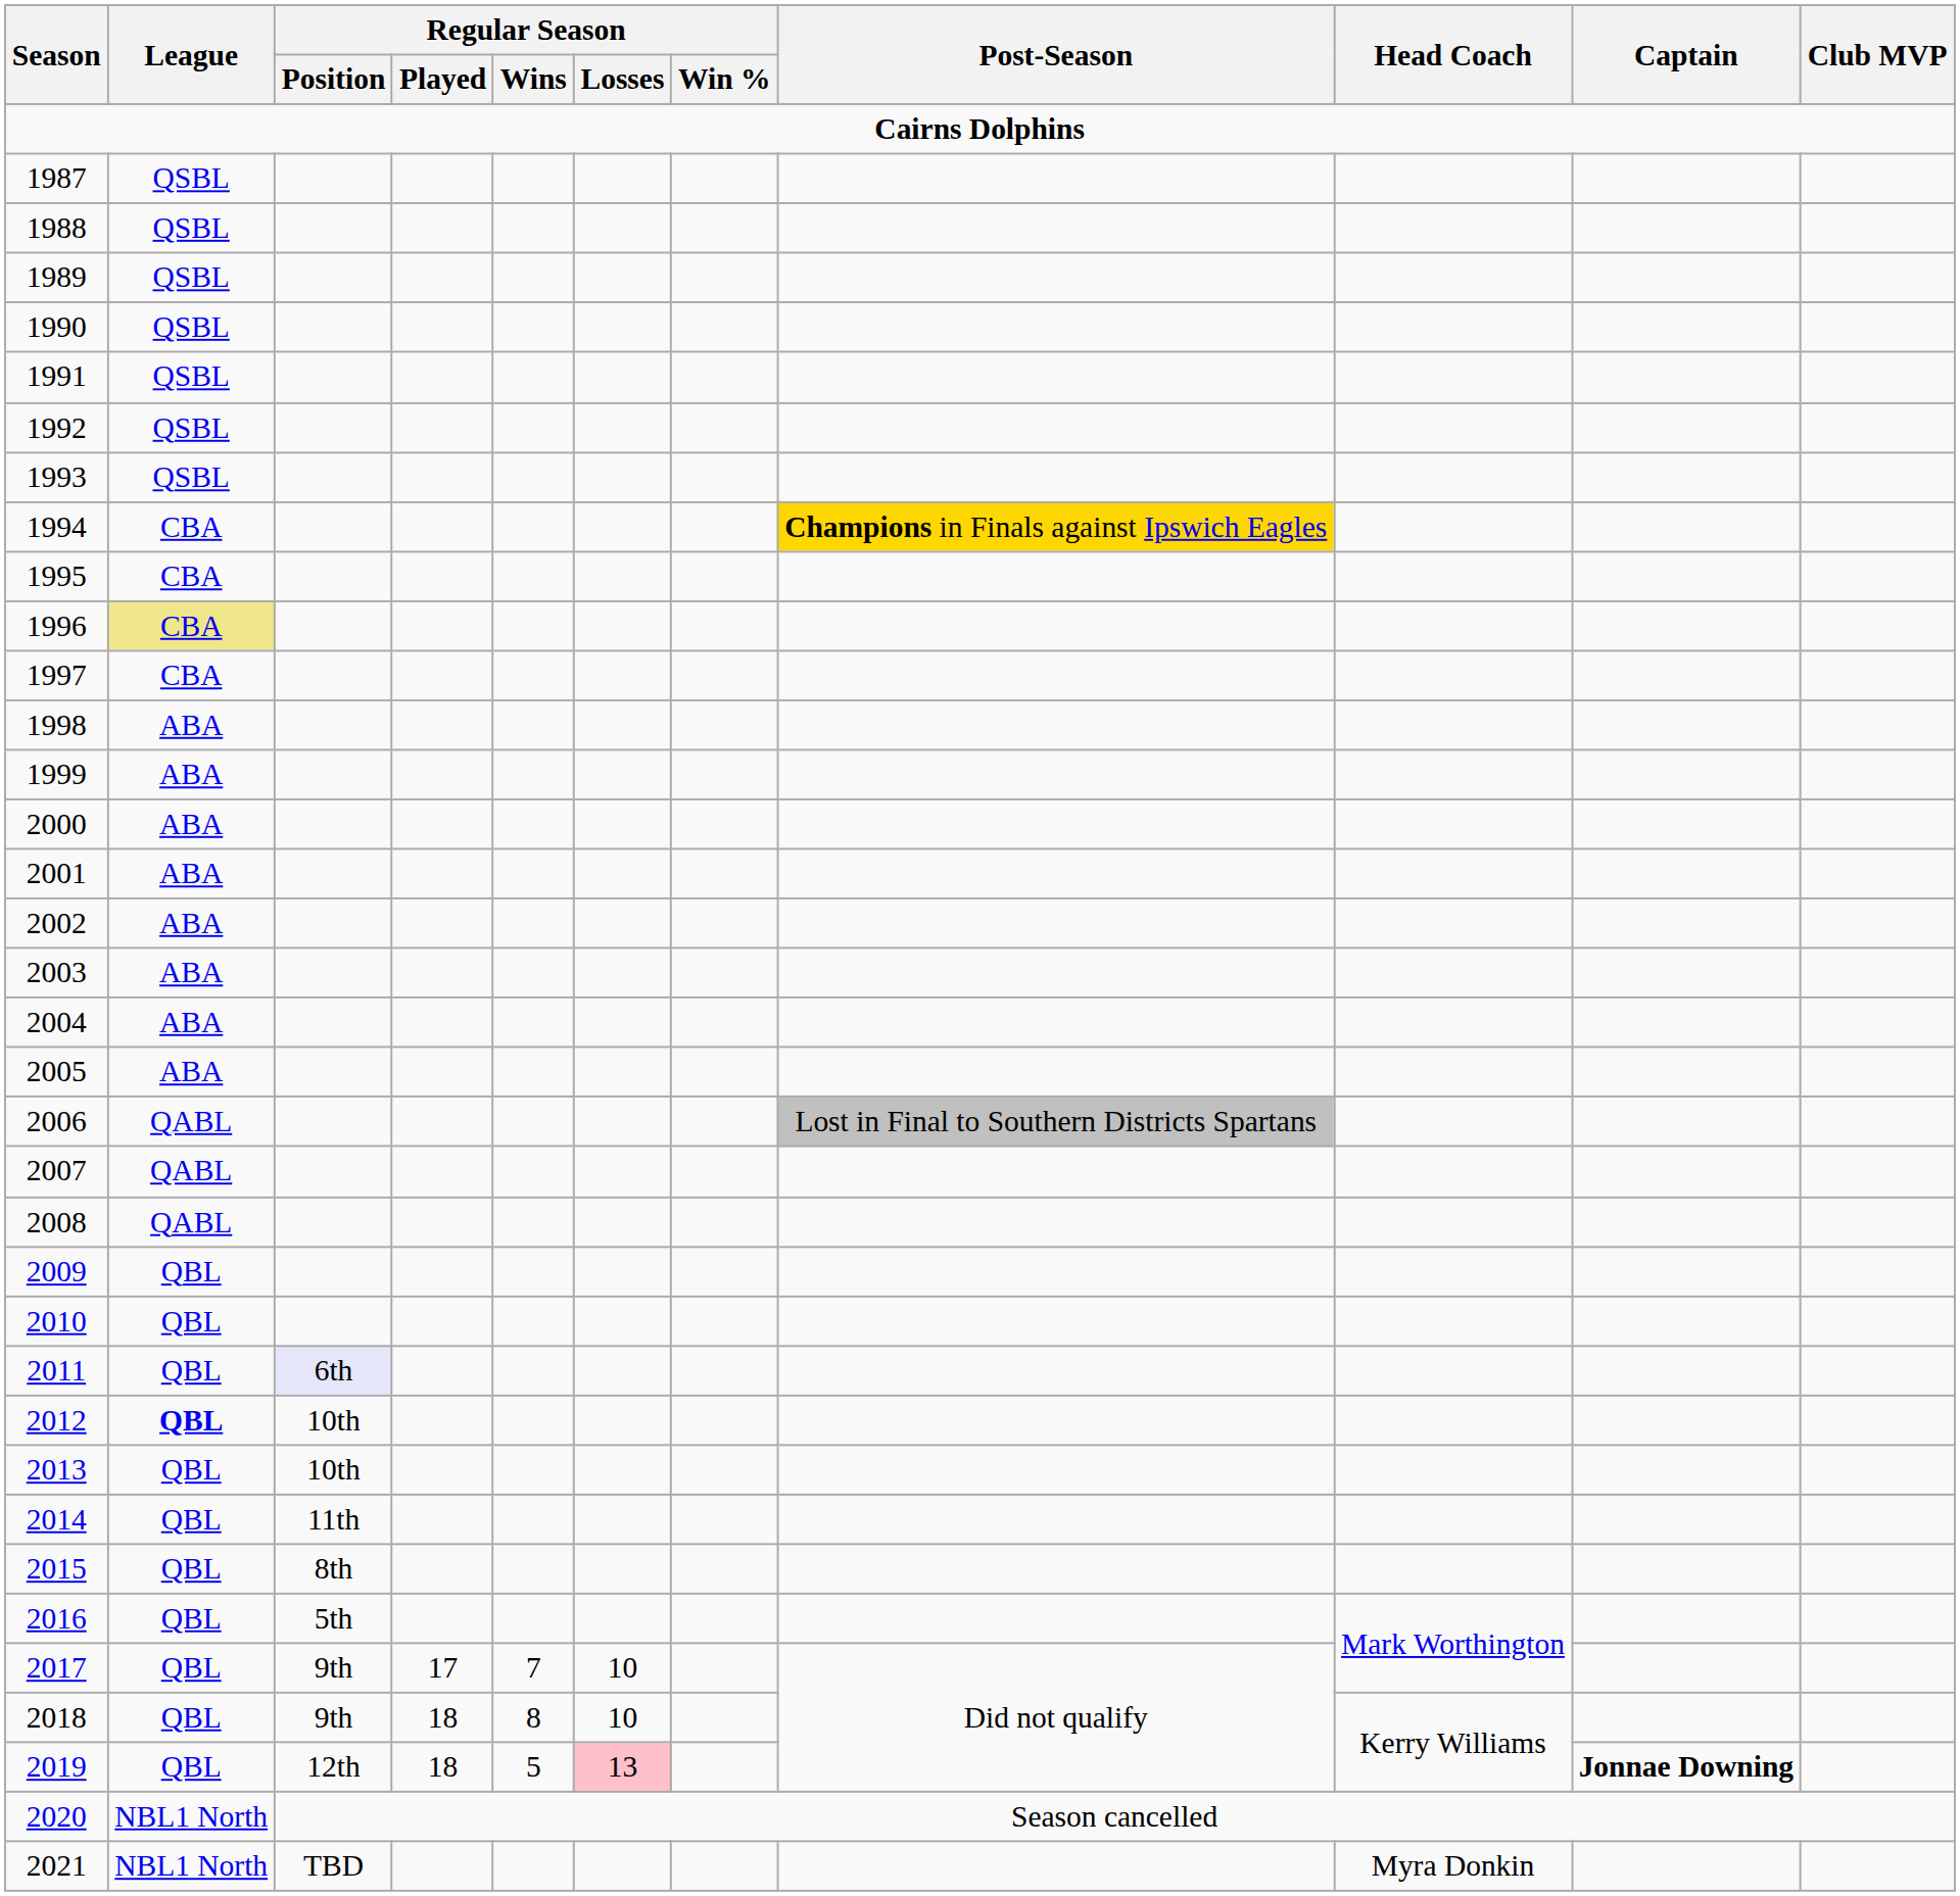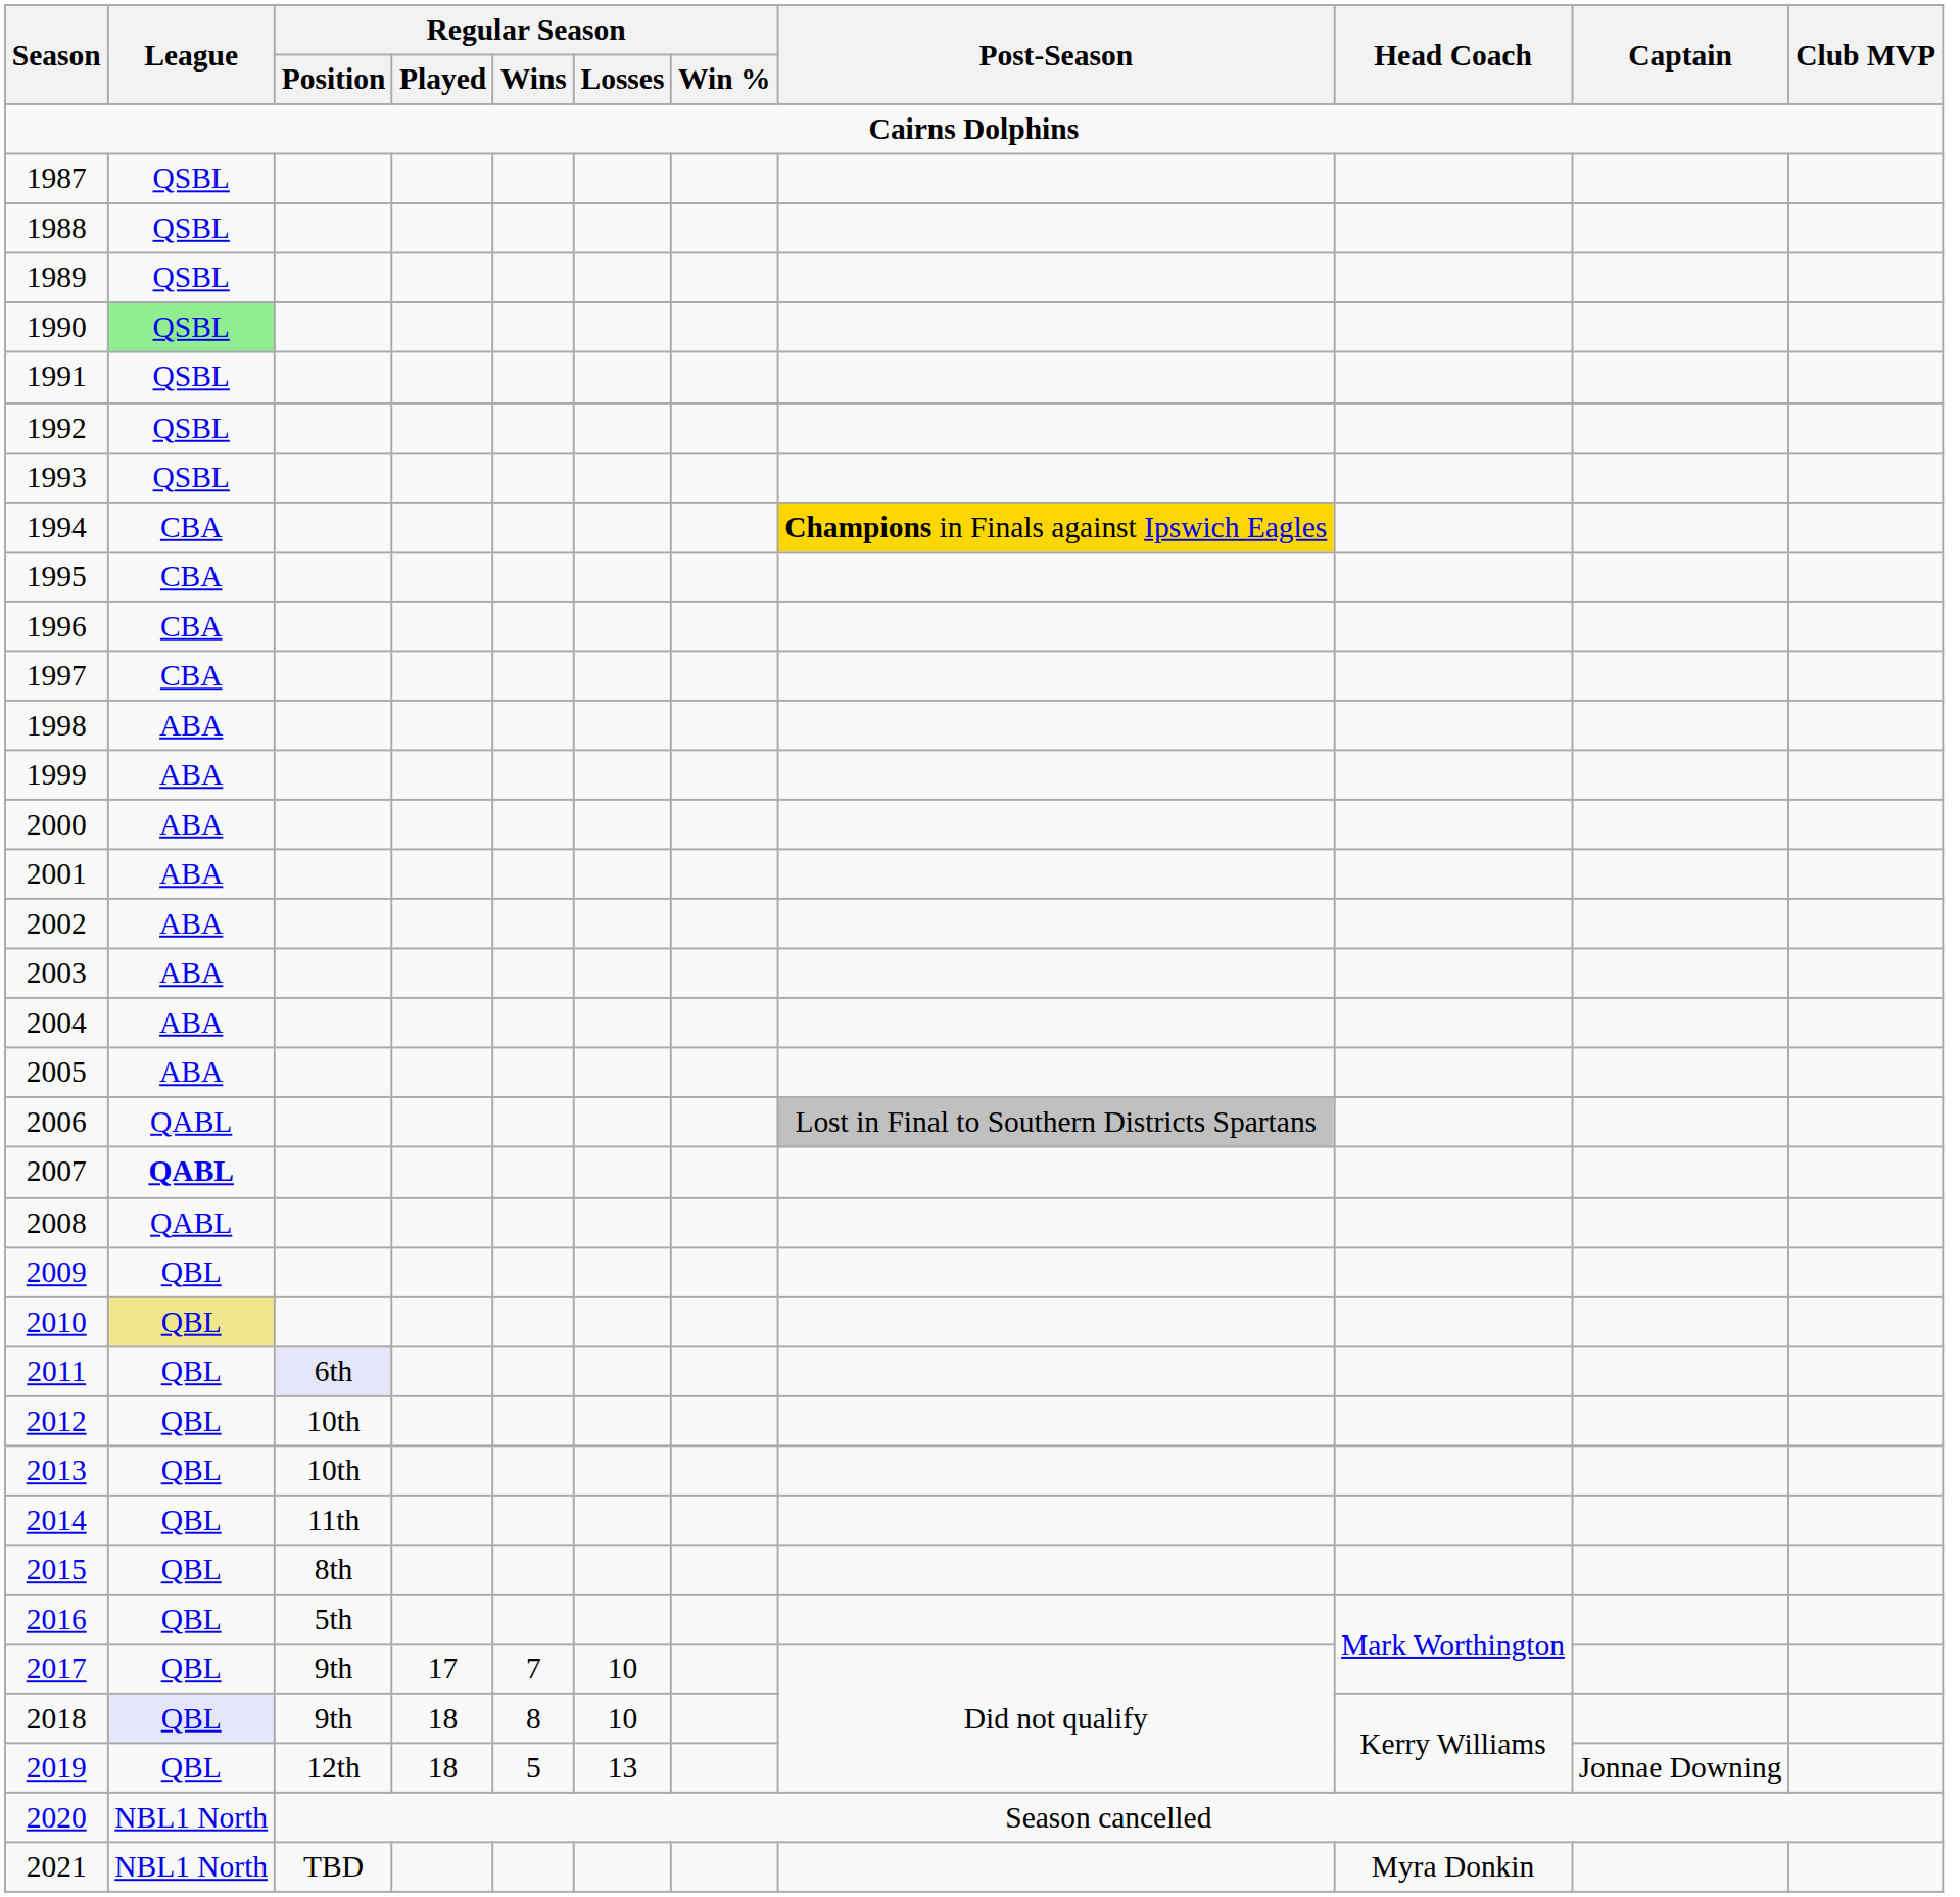1990 | League: no background -> lightgreen background
1996 | League: khaki background -> no background
2007 | League: normal -> bold
2010 | League: no background -> khaki background
2012 | League: bold -> normal
2018 | League: no background -> lavender background
2019 | Regular Season / Losses: pink background -> no background
2019 | Captain: bold -> normal
